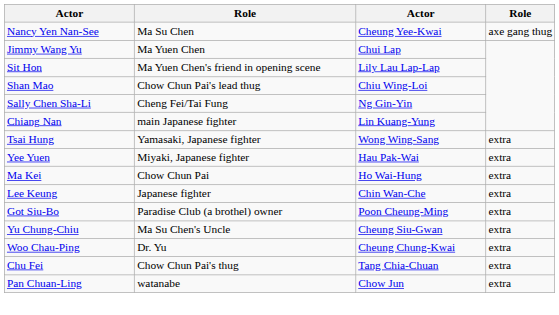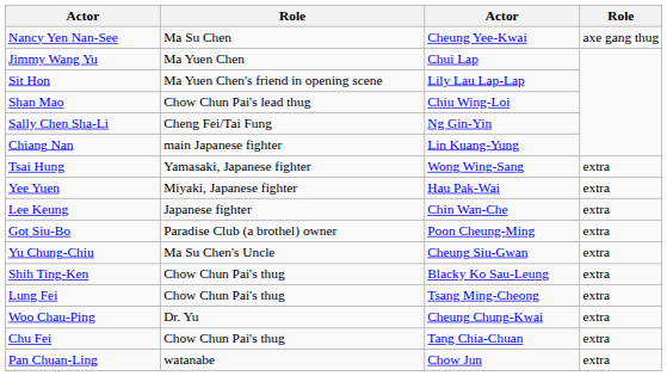- row: Ma Kei | Chow Chun Pai | Ho Wai-Hung | extra
+ row: Shih Ting-Ken | Chow Chun Pai's thug | Blacky Ko Sau-Leung | extra
+ row: Lung Fei | Chow Chun Pai's thug | Tsang Ming-Cheong | extra
